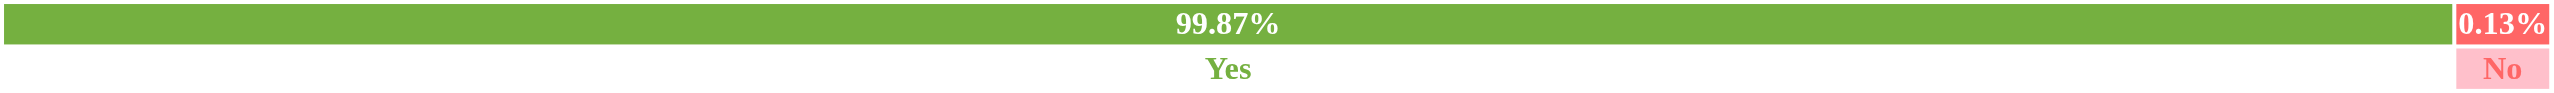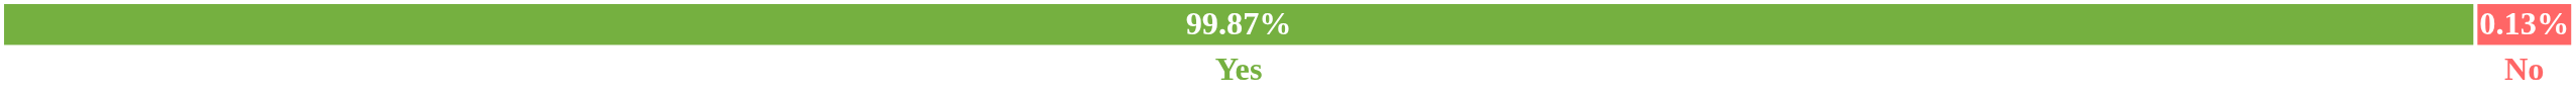Yes | column 2: pink background -> no background
